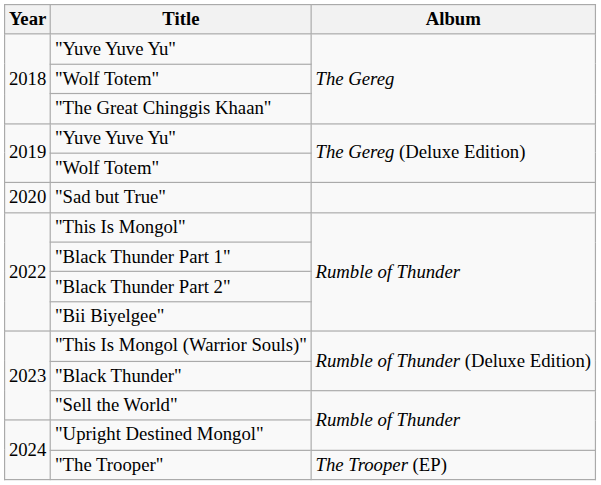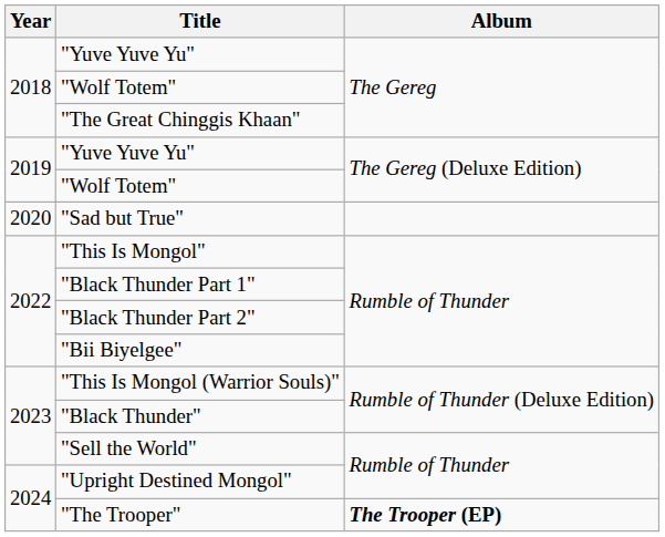"The Trooper" | Album: normal -> bold
